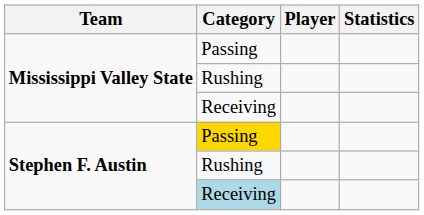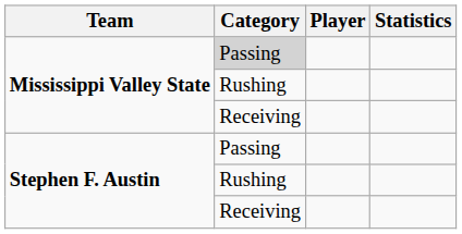Mississippi Valley State / Passing | Category: no background -> lightgrey background
Stephen F. Austin / Passing | Category: gold background -> no background
Stephen F. Austin / Receiving | Category: lightblue background -> no background
